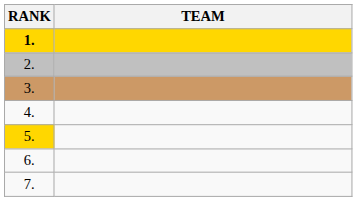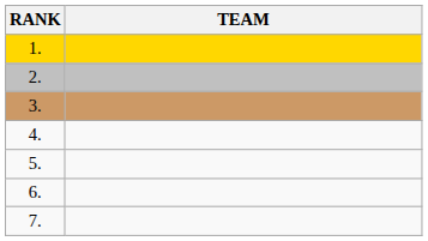1. | RANK: bold -> normal
5. | RANK: gold background -> no background
